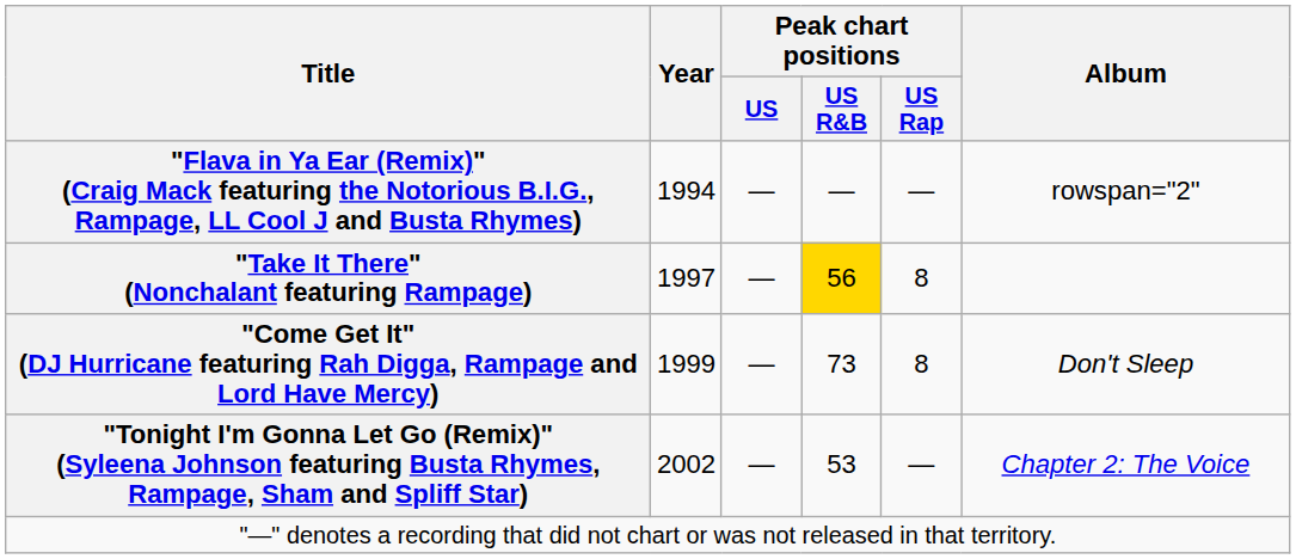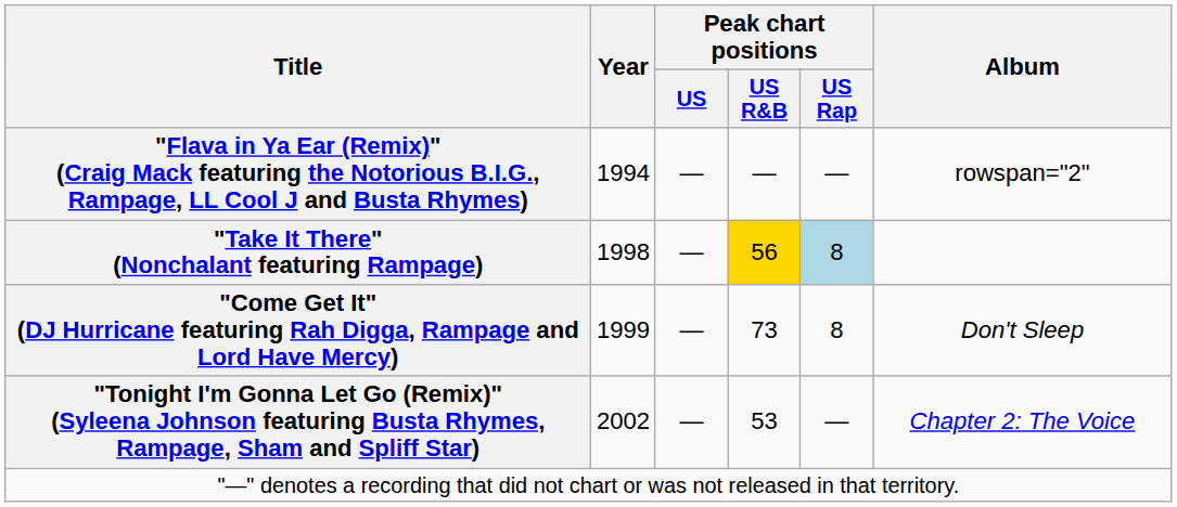"Take It There" (Nonchalant featuring Rampage) | Year: 1997 -> 1998
"Take It There" (Nonchalant featuring Rampage) | Peak chart positions / US Rap: no background -> lightblue background
